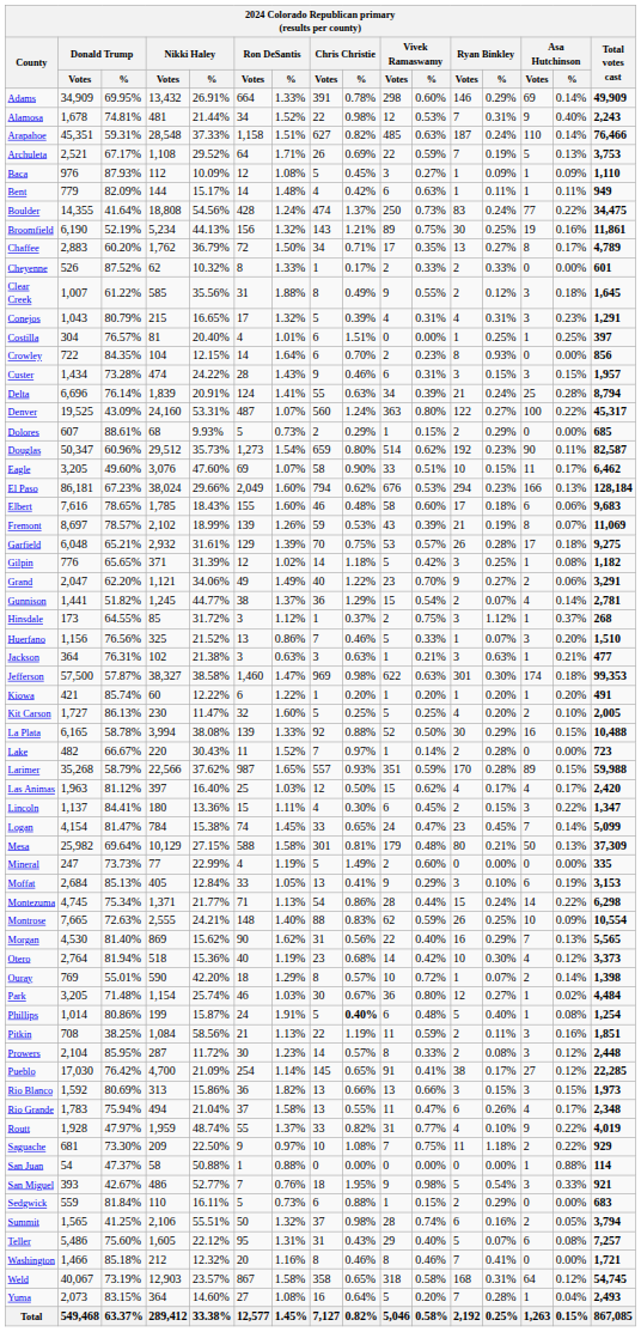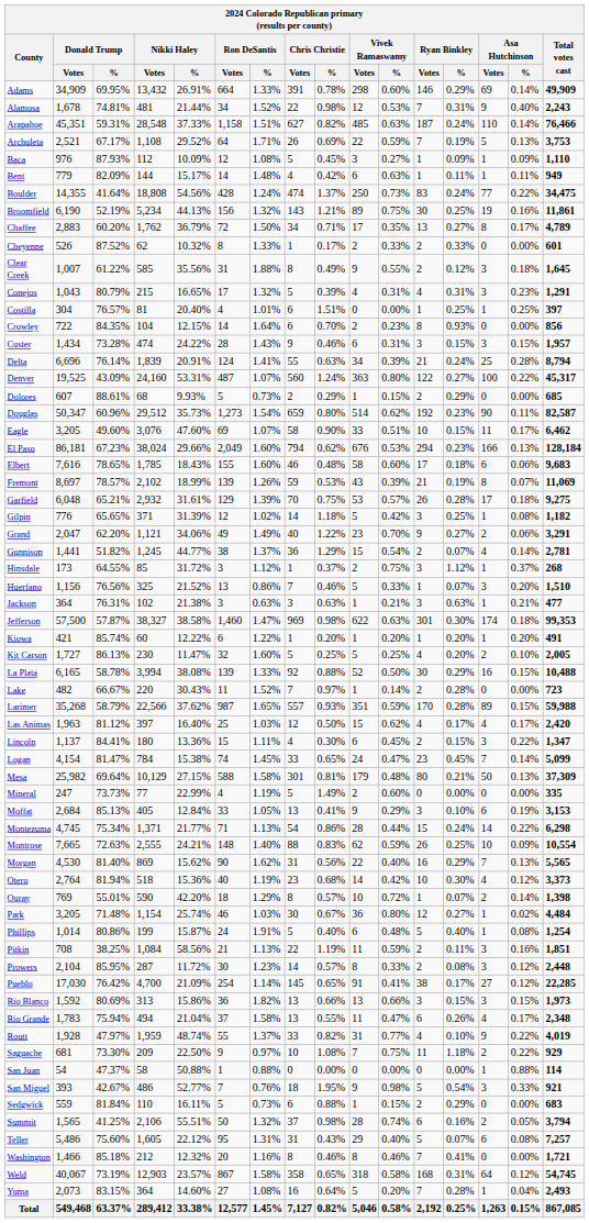Phillips | Chris Christie / %: bold -> normal
